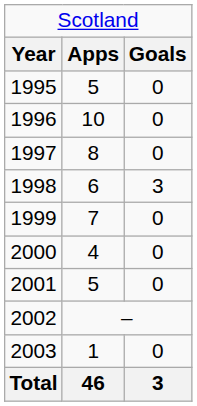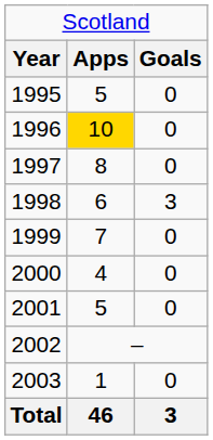1996 | column 2: no background -> gold background
